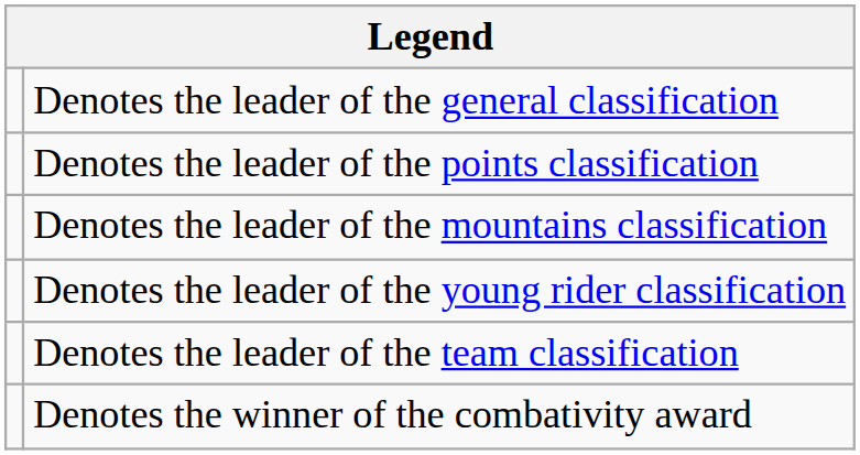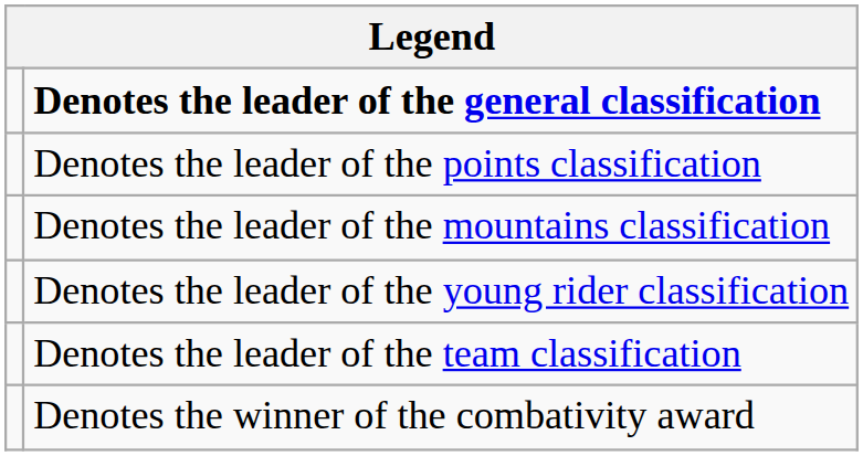Denotes the leader of the general classification | column 2: normal -> bold
